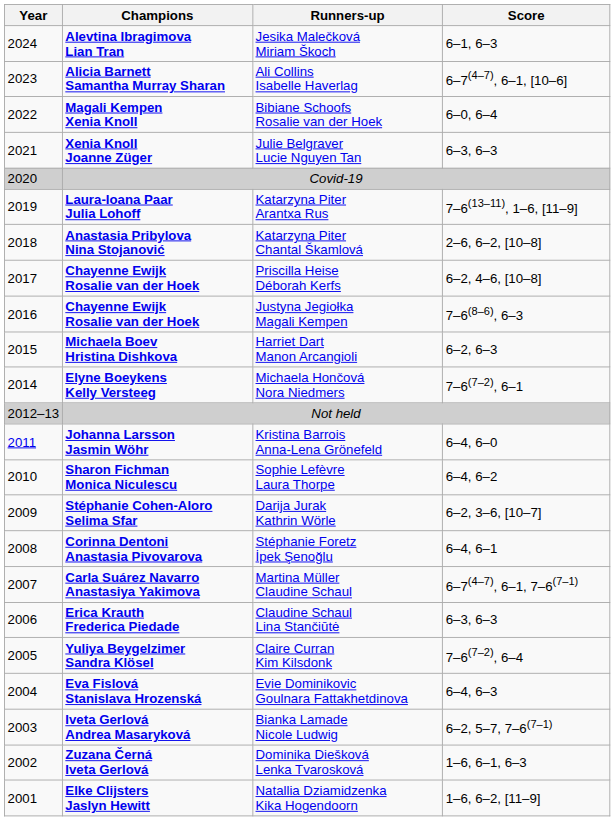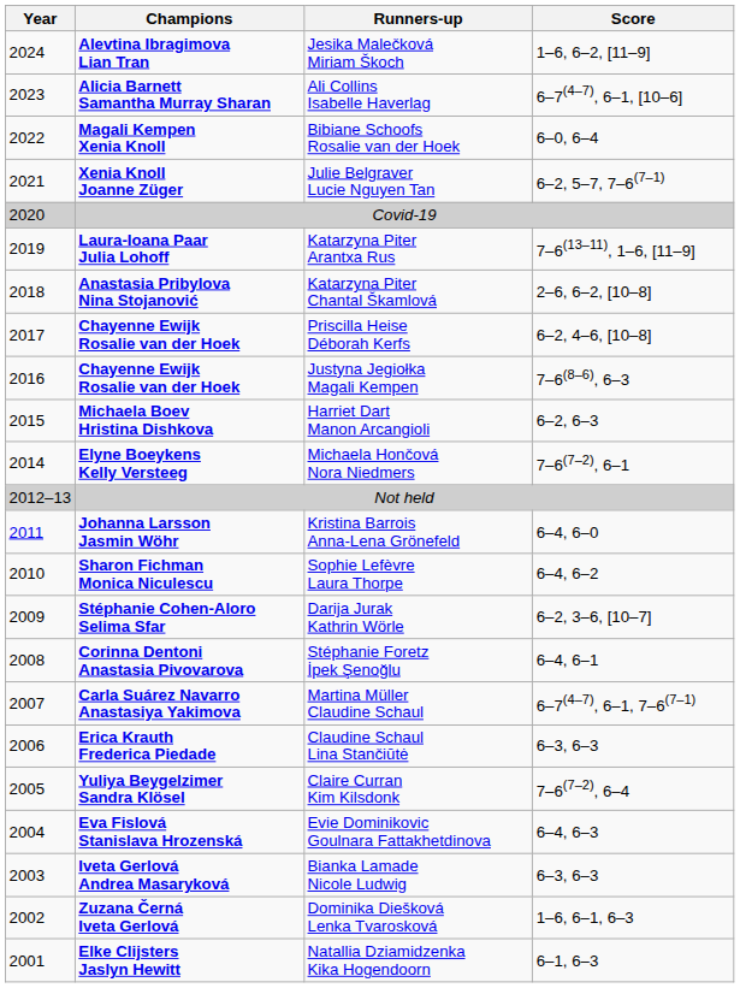Jesika Malečková Miriam Škoch | Score: 6–1, 6–3 -> 1–6, 6–2, [11–9]
Julie Belgraver Lucie Nguyen Tan | Score: 6–3, 6–3 -> 6–2, 5–7, 7–6(7–1)
Bianka Lamade Nicole Ludwig | Score: 6–2, 5–7, 7–6(7–1) -> 6–3, 6–3
Natallia Dziamidzenka Kika Hogendoorn | Score: 1–6, 6–2, [11–9] -> 6–1, 6–3
